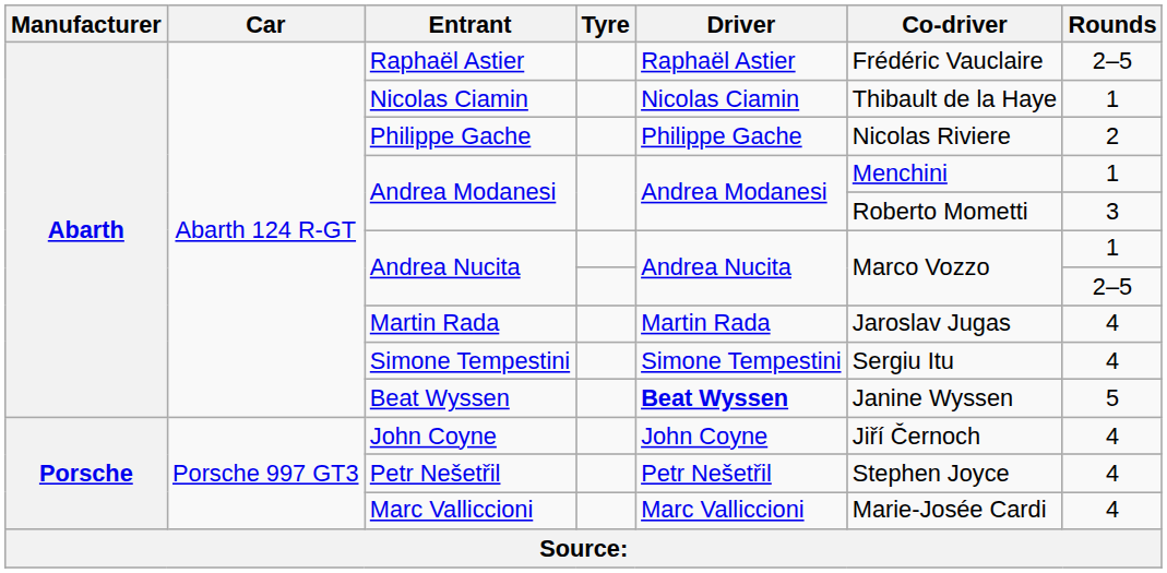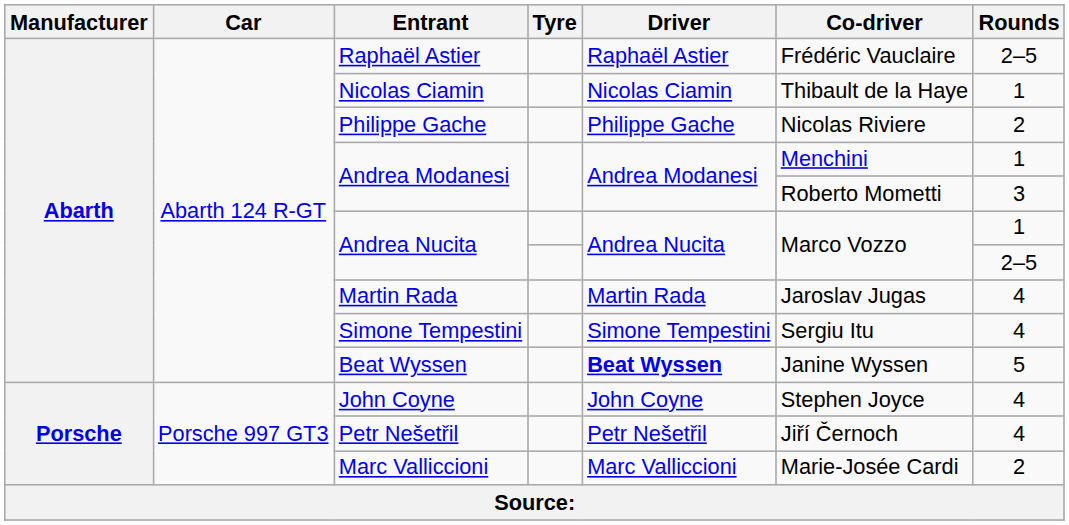row 12 | Co-driver: Jiří Černoch -> Stephen Joyce
row 13 | Co-driver: Stephen Joyce -> Jiří Černoch
row 14 | Rounds: 4 -> 2
